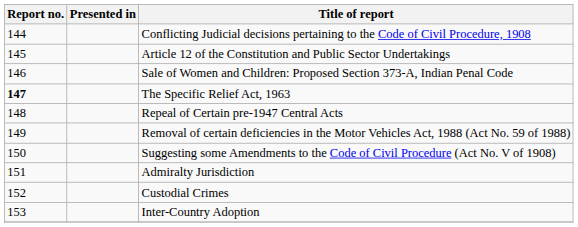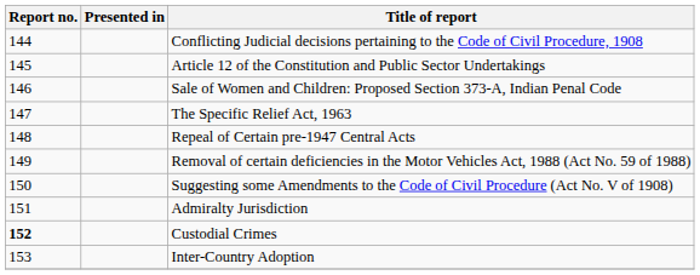The Specific Relief Act, 1963 | Report no.: bold -> normal
Custodial Crimes | Report no.: normal -> bold
